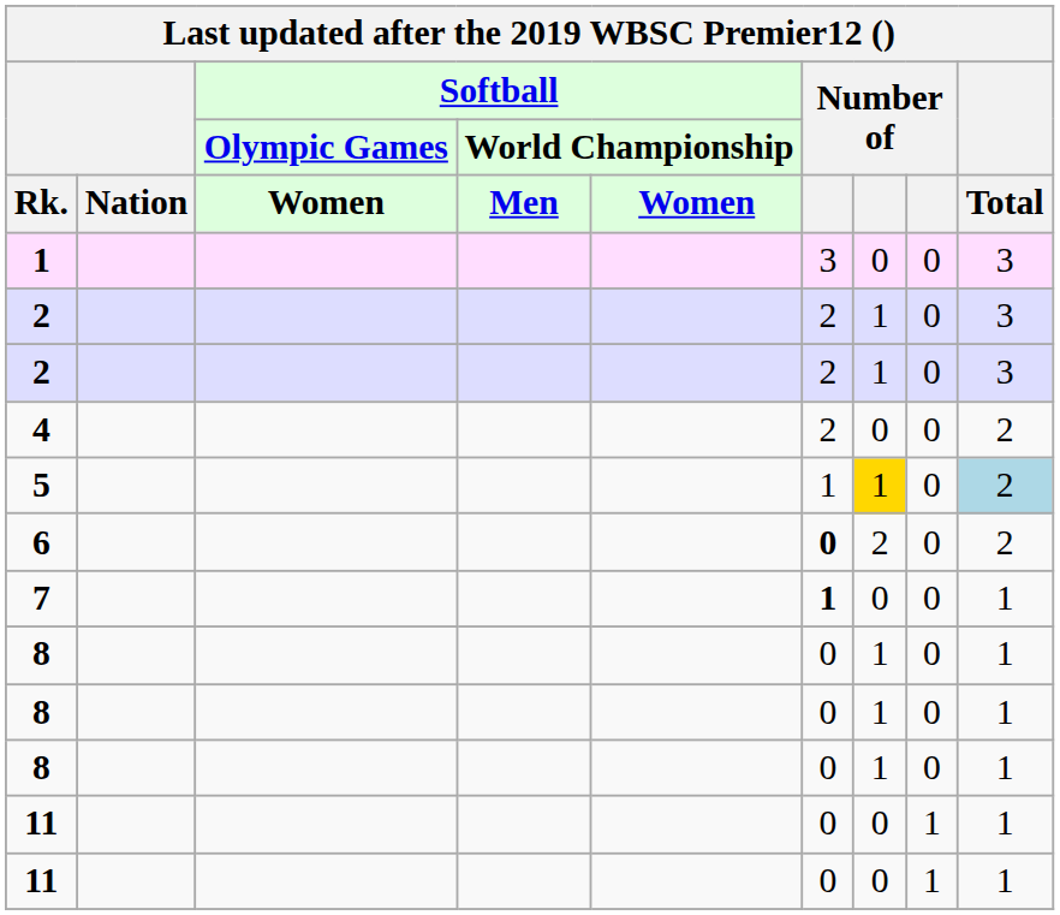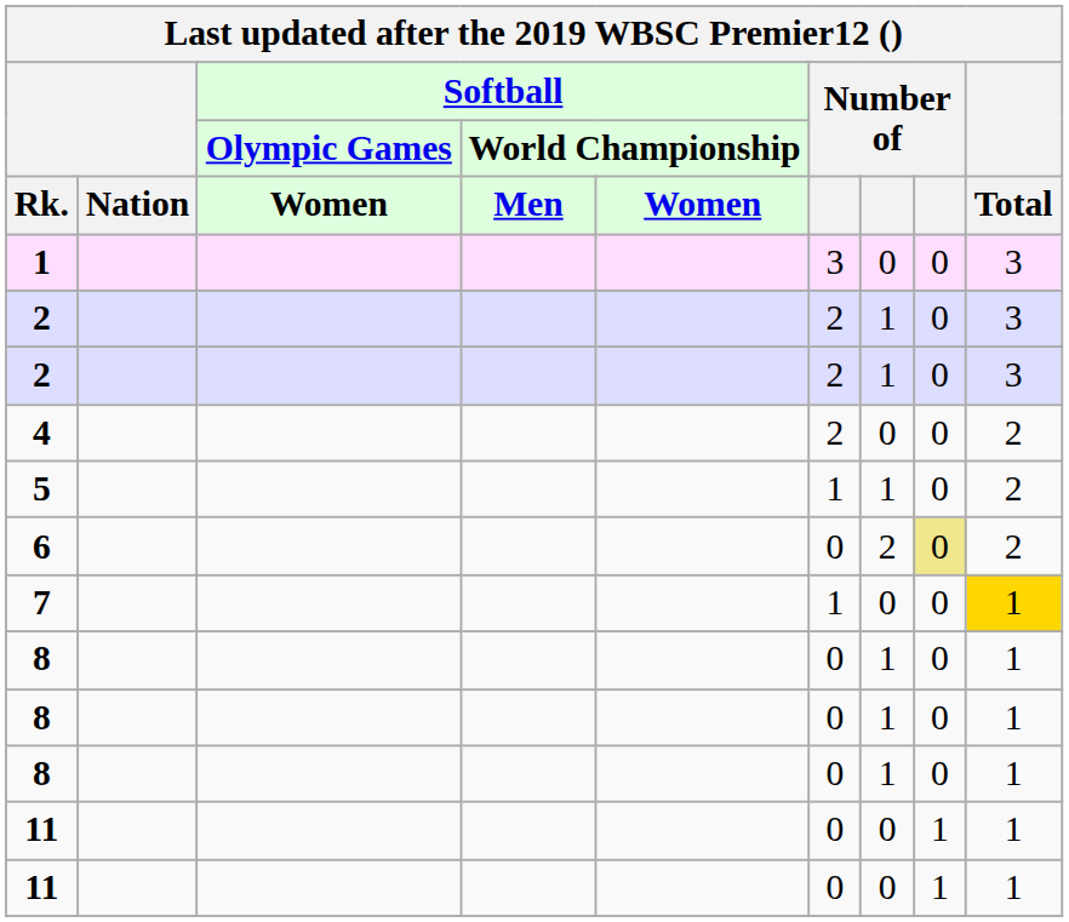5 | column 7: gold background -> no background
5 | Total: lightblue background -> no background
6 | column 6: bold -> normal
6 | column 8: no background -> khaki background
7 | column 6: bold -> normal
7 | Total: no background -> gold background
